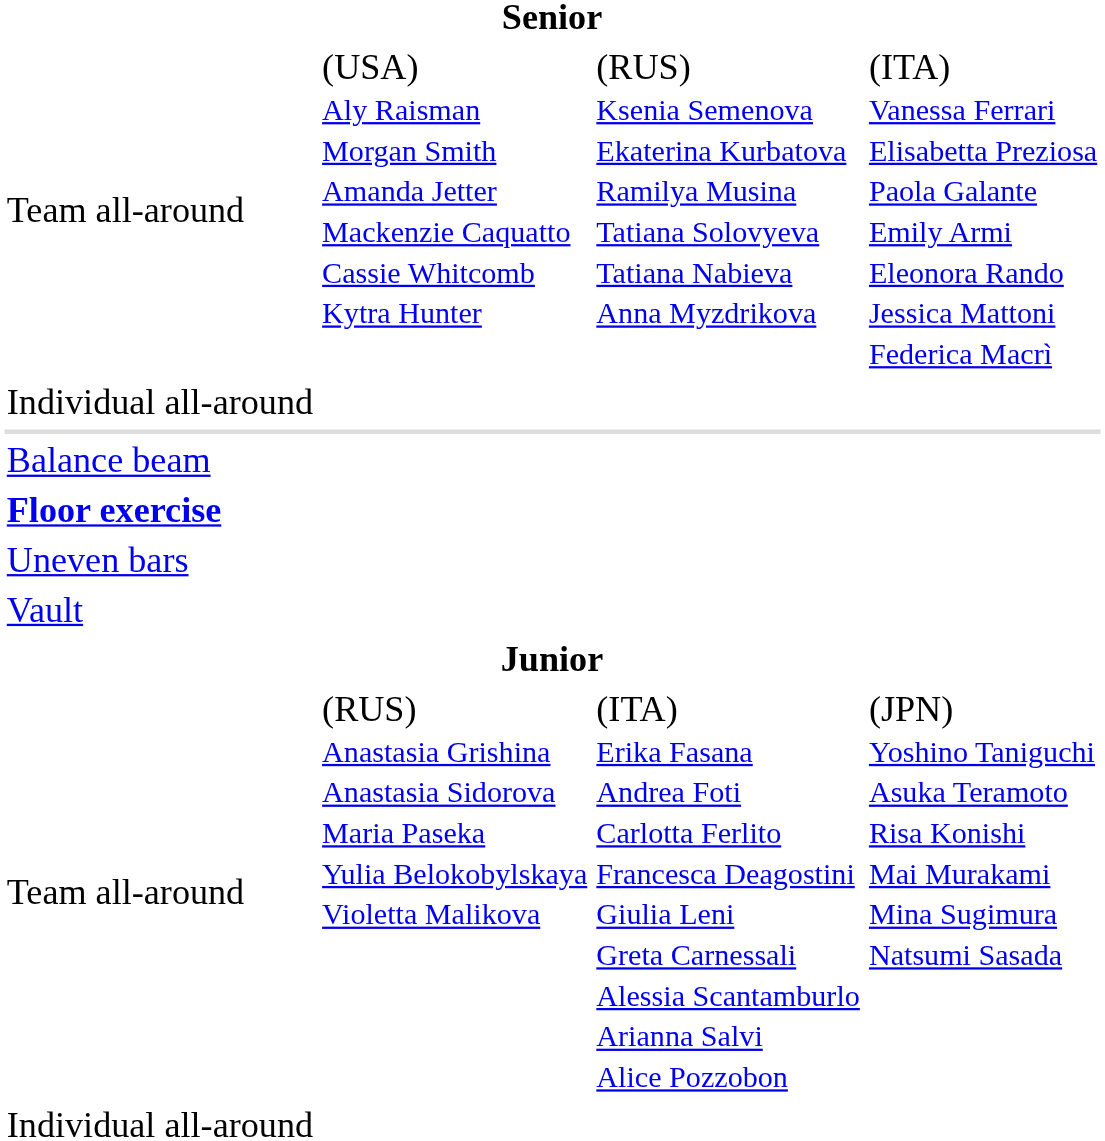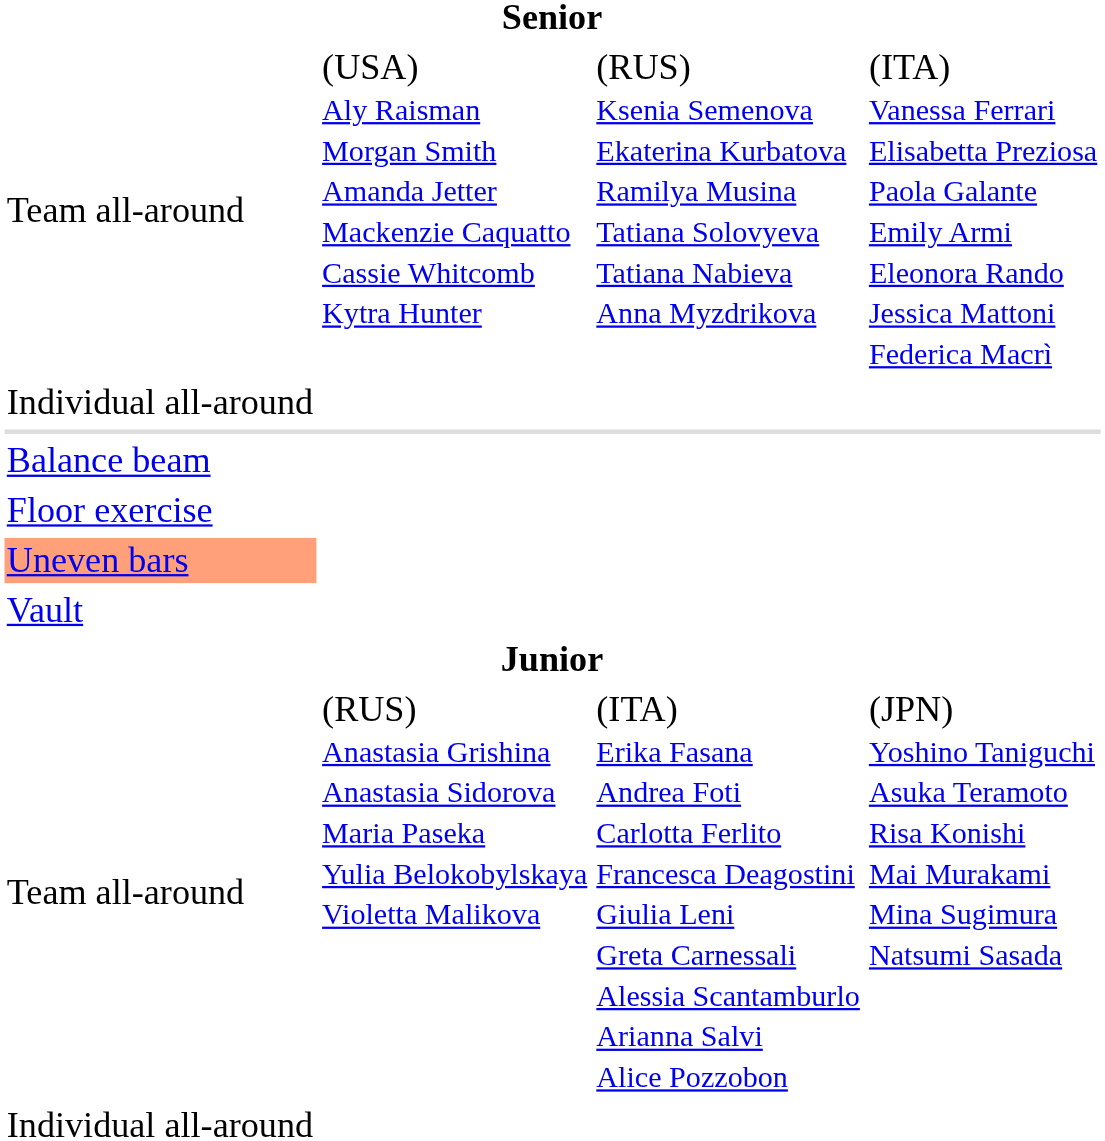Floor exercise | column 1: bold -> normal
Uneven bars | column 1: no background -> lightsalmon background
